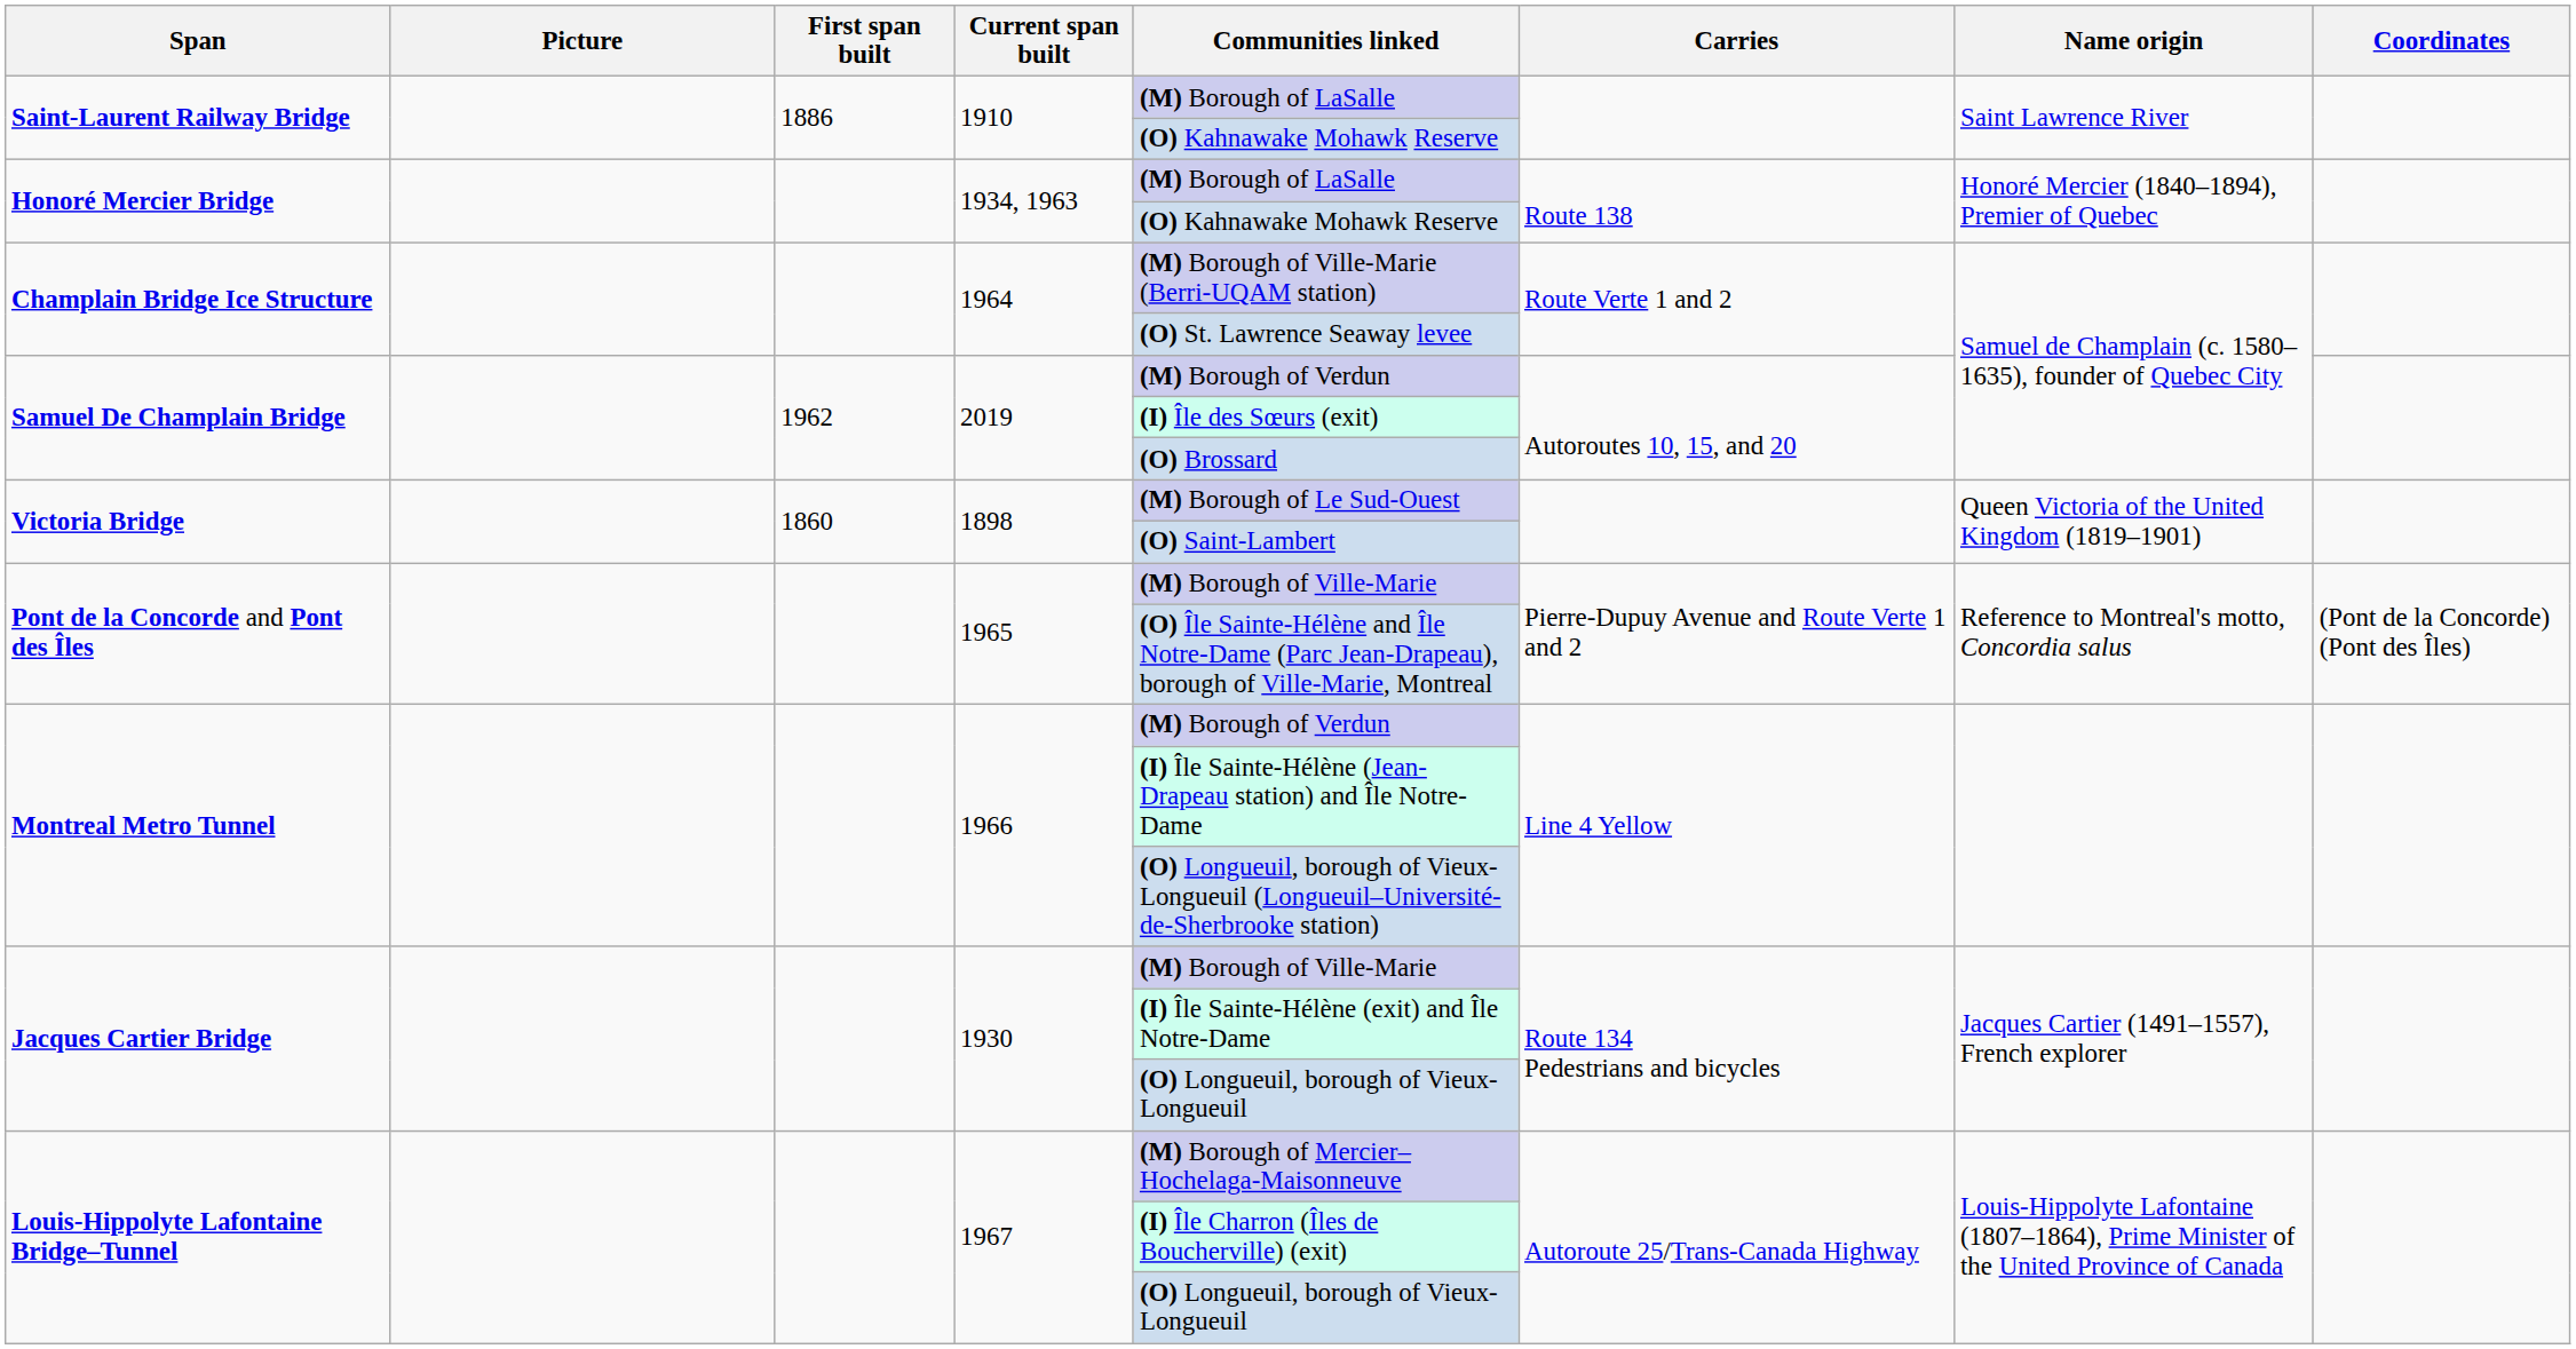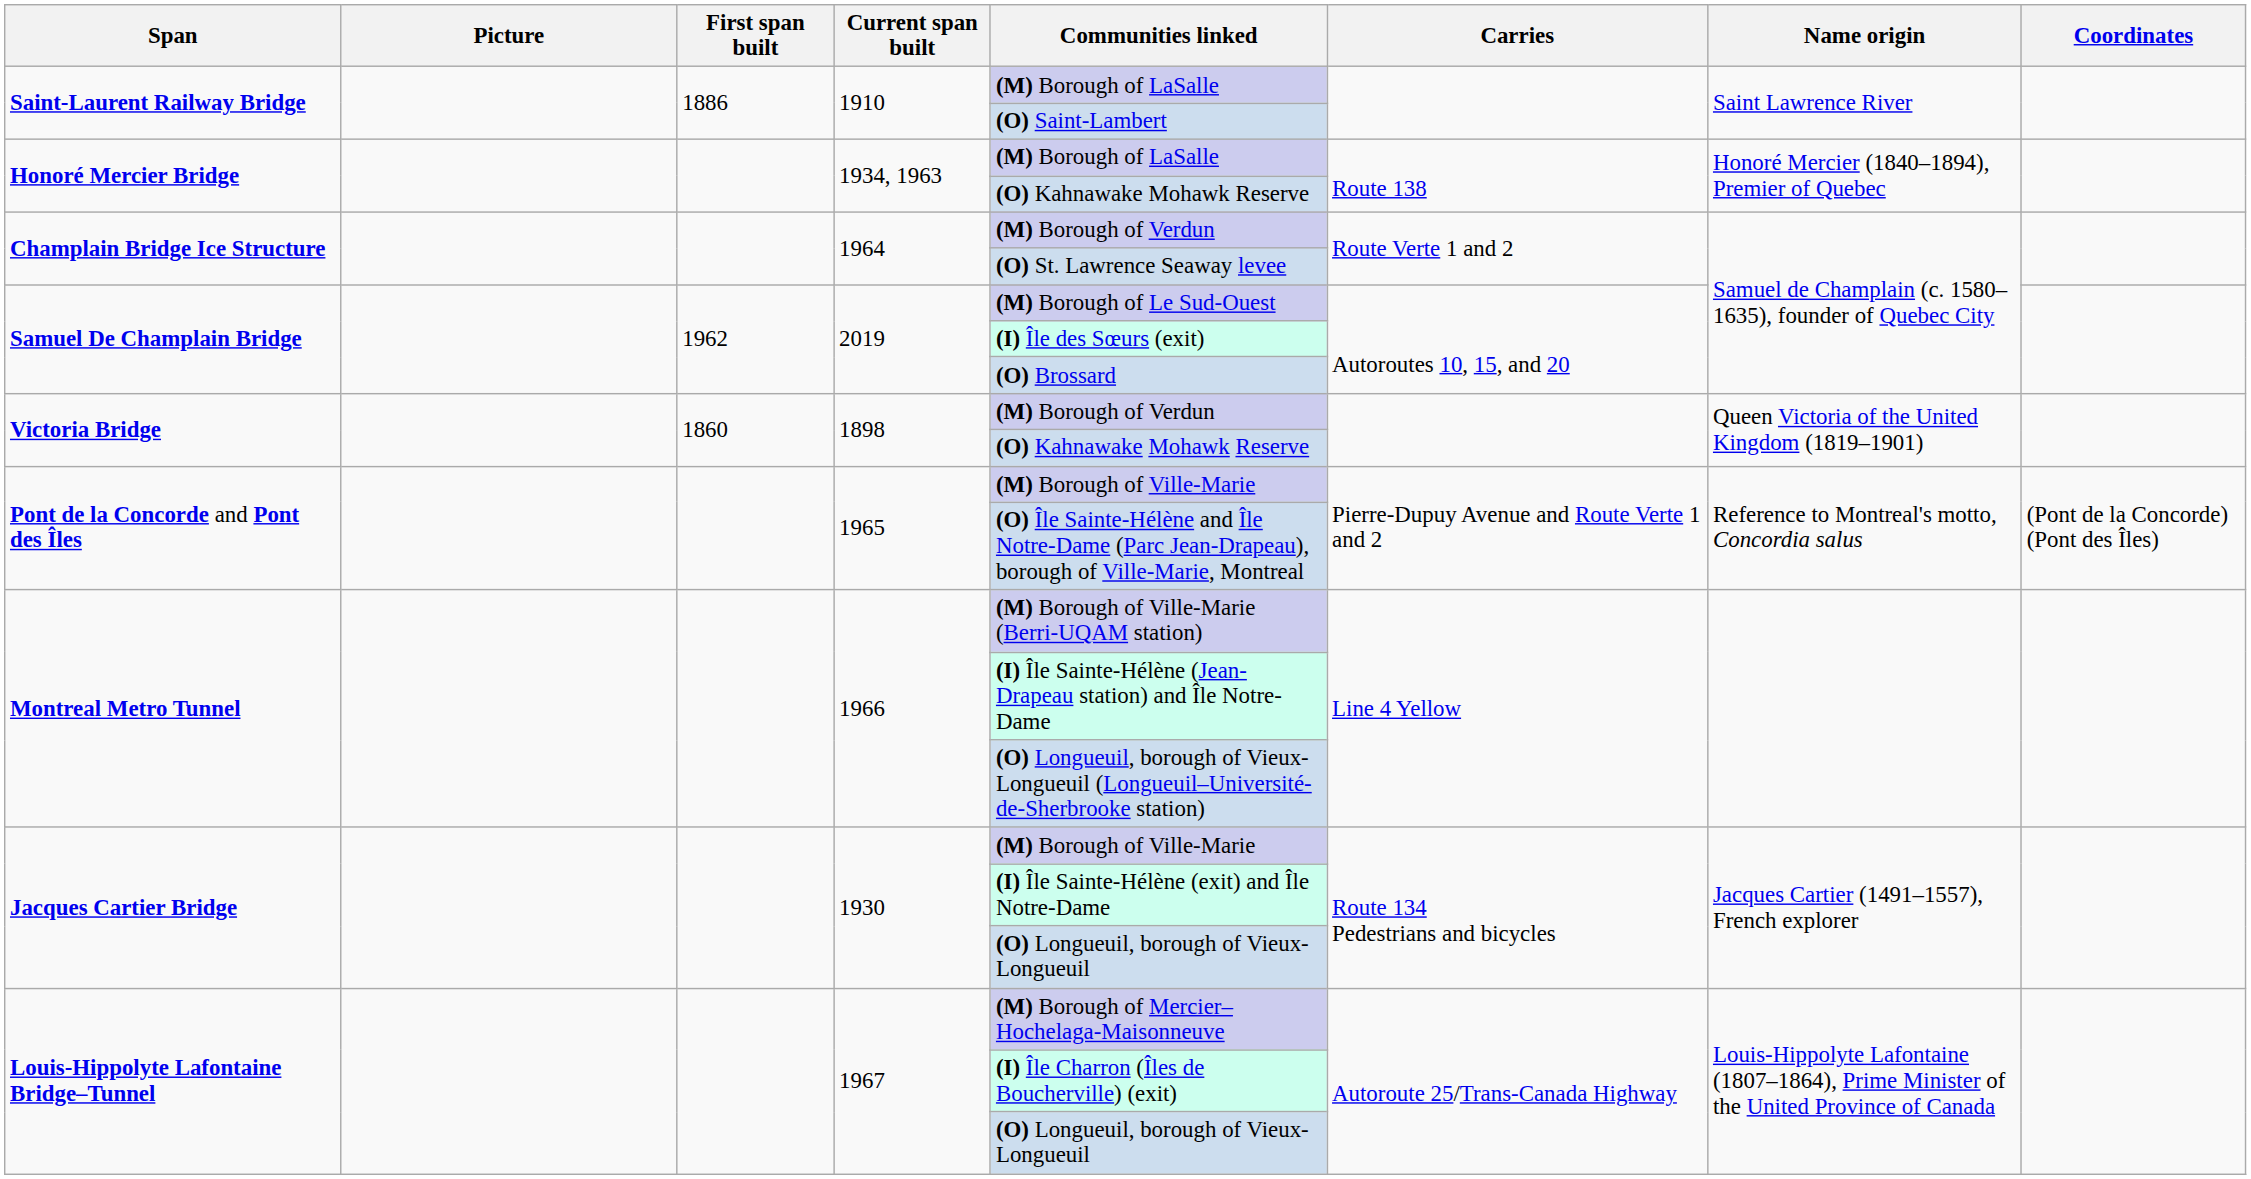row 3 | Communities linked: (O) Kahnawake Mohawk Reserve -> (O) Saint-Lambert
row 6 | Communities linked: (M) Borough of Ville-Marie (Berri-UQAM station) -> (M) Borough of Verdun
row 8 | Communities linked: (M) Borough of Verdun -> (M) Borough of Le Sud-Ouest
row 11 | Communities linked: (M) Borough of Le Sud-Ouest -> (M) Borough of Verdun
row 12 | Communities linked: (O) Saint-Lambert -> (O) Kahnawake Mohawk Reserve
row 15 | Communities linked: (M) Borough of Verdun -> (M) Borough of Ville-Marie (Berri-UQAM station)
